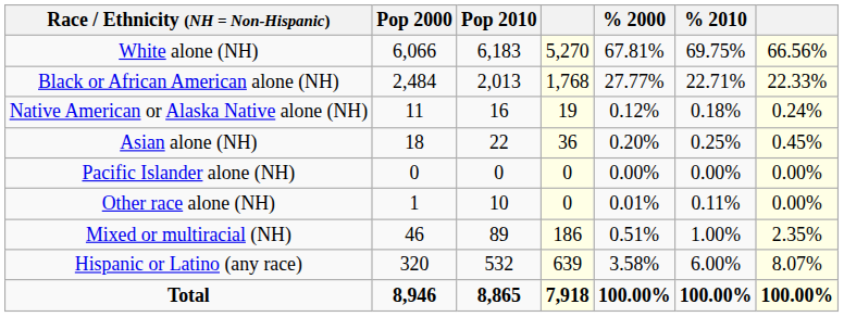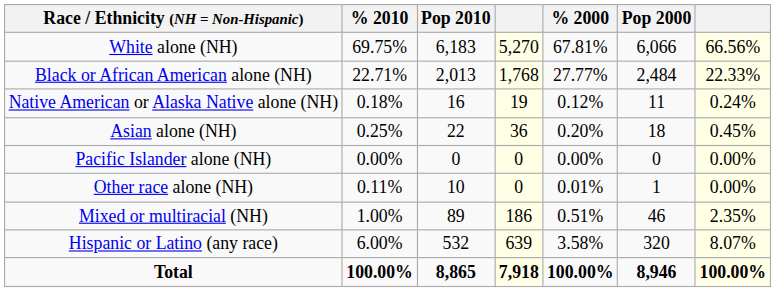columns swapped: Pop 2000 <-> % 2010
